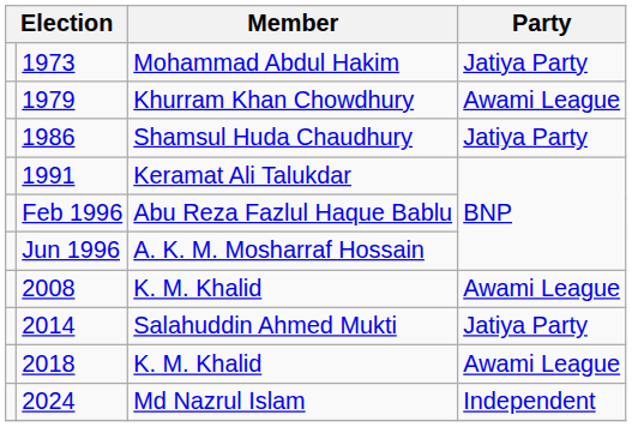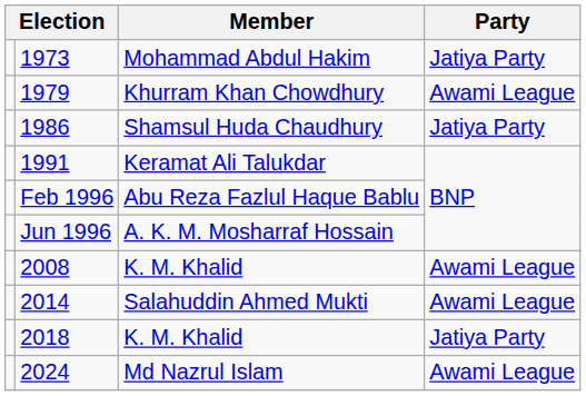Salahuddin Ahmed Mukti | Party: Jatiya Party -> Awami League
2018 / K. M. Khalid | Party: Awami League -> Jatiya Party
Md Nazrul Islam | Party: Independent -> Awami League
